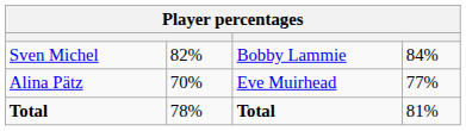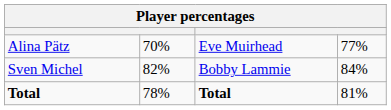rows swapped: Alina Pätz <-> Sven Michel
